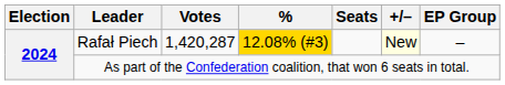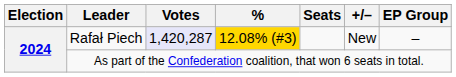Rafał Piech | Votes: no background -> lavender background
Rafał Piech | +/–: lightyellow background -> no background
